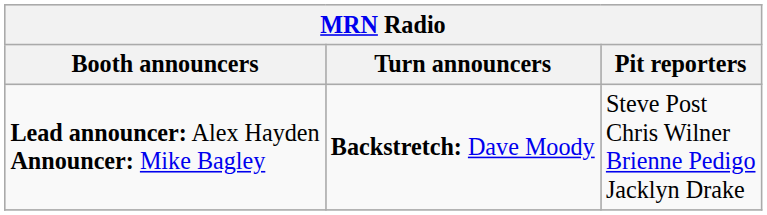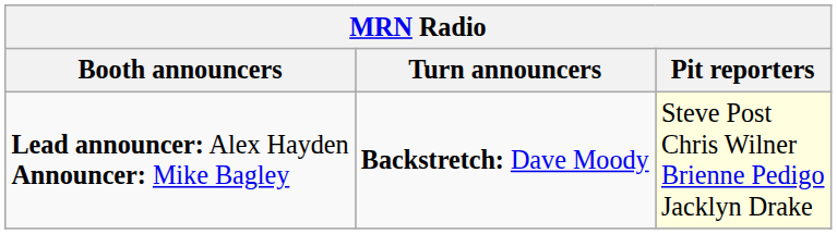Lead announcer: Alex Hayden Announcer: Mike Bagley | Pit reporters: no background -> lightyellow background
